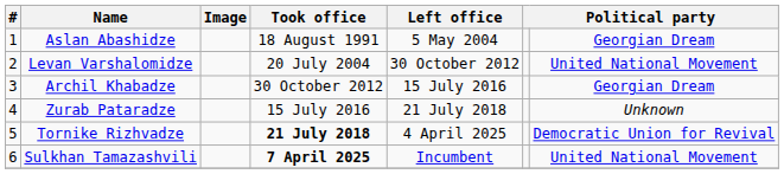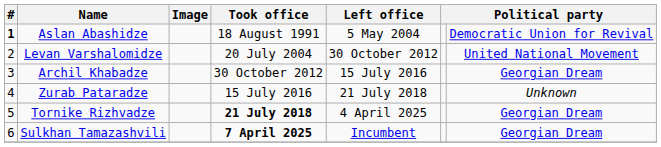Aslan Abashidze | #: normal -> bold
Aslan Abashidze | column 7: Georgian Dream -> Democratic Union for Revival
Tornike Rizhvadze | column 7: Democratic Union for Revival -> Georgian Dream
Sulkhan Tamazashvili | column 7: United National Movement -> Georgian Dream
